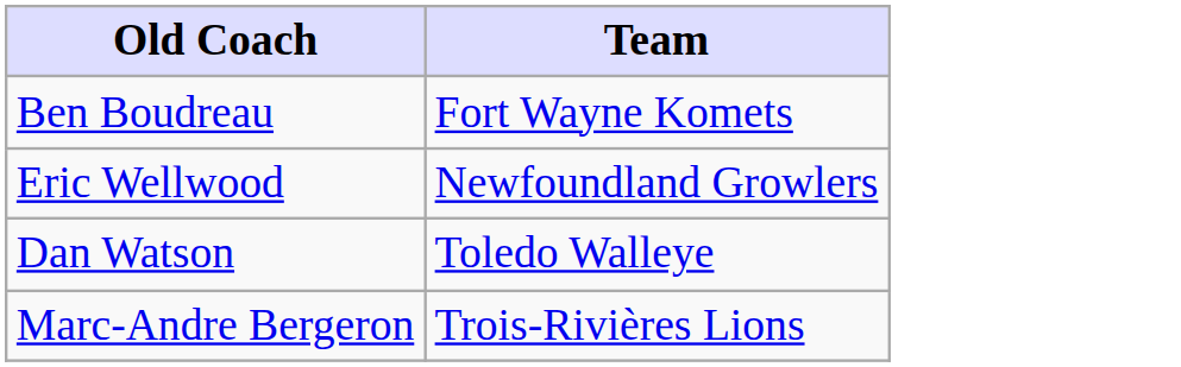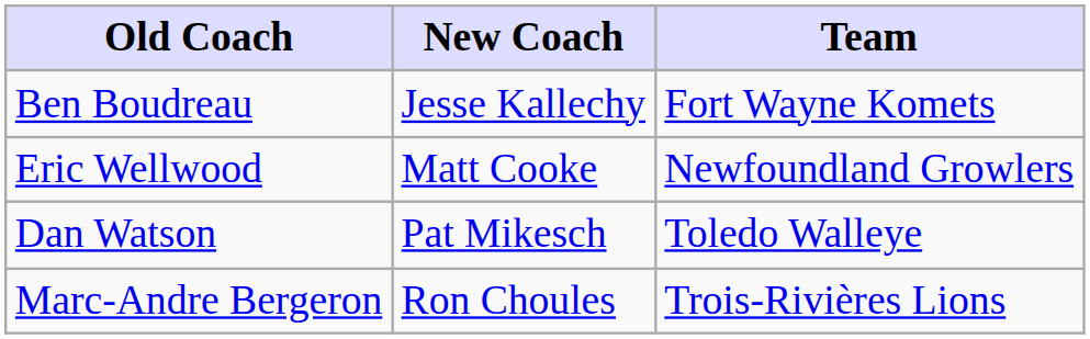+ column: New Coach | Jesse Kallechy | Matt Cooke | Pat Mikesch | Ron Choules
